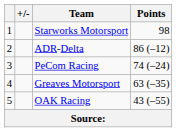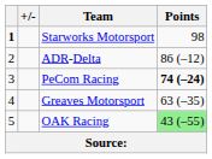Starworks Motorsport | column 1: normal -> bold
PeCom Racing | Points: normal -> bold
OAK Racing | Points: no background -> lightgreen background
